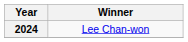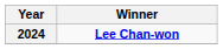2024 | Winner: normal -> bold
